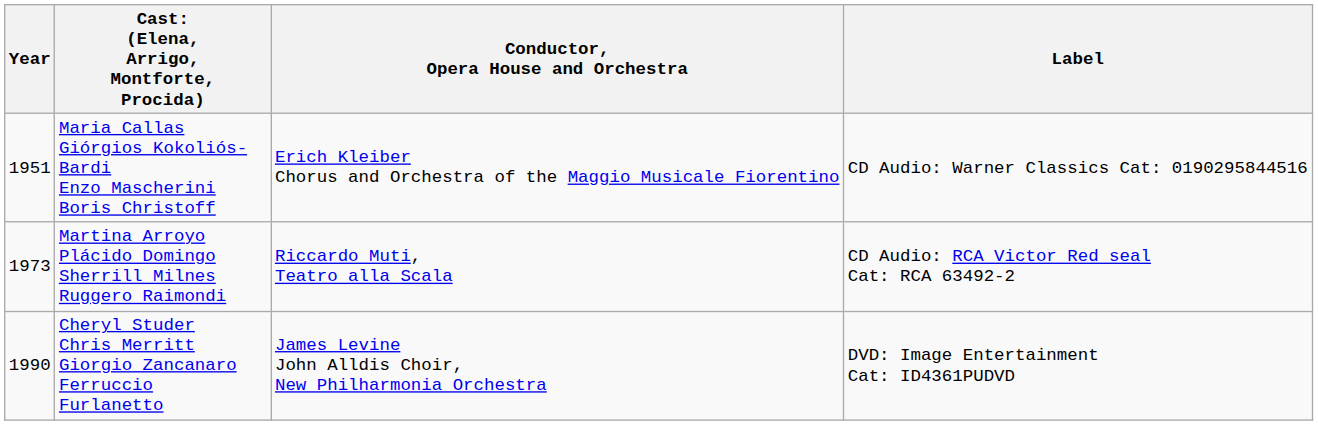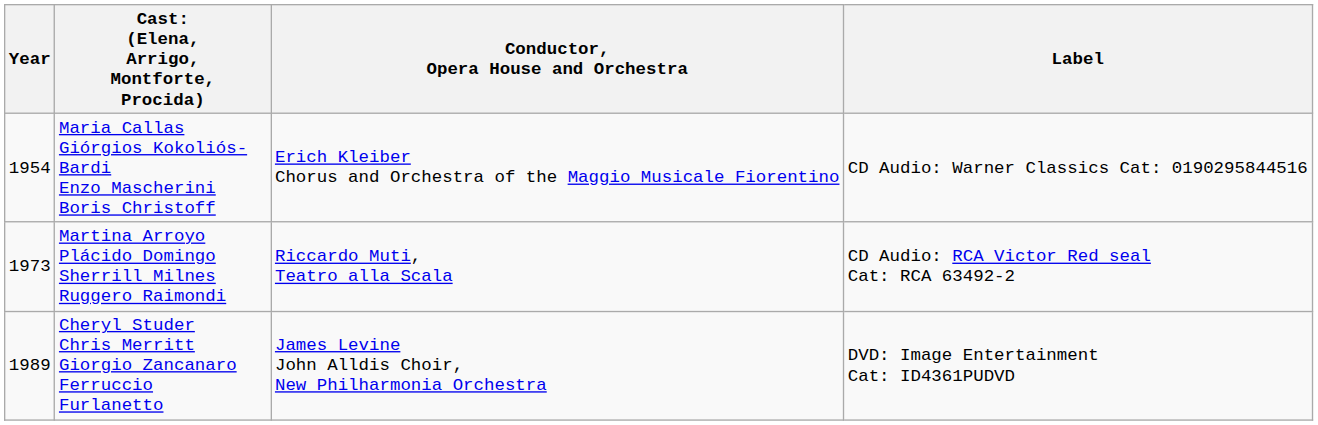row 2 | Year: 1951 -> 1954
row 4 | Year: 1990 -> 1989
